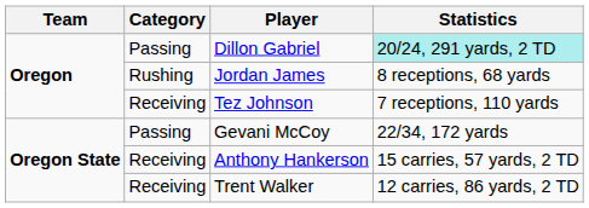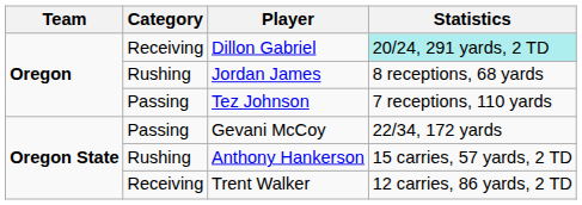Dillon Gabriel | Category: Passing -> Receiving
Tez Johnson | Category: Receiving -> Passing
Anthony Hankerson | Category: Receiving -> Rushing
